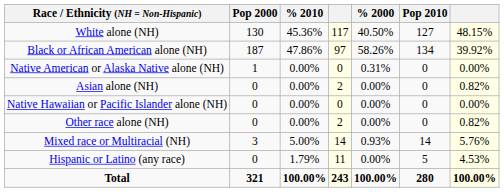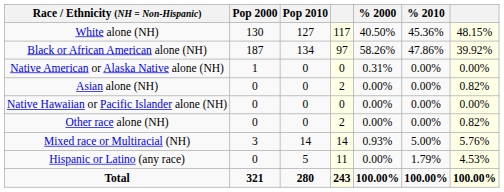columns swapped: Pop 2010 <-> % 2010
